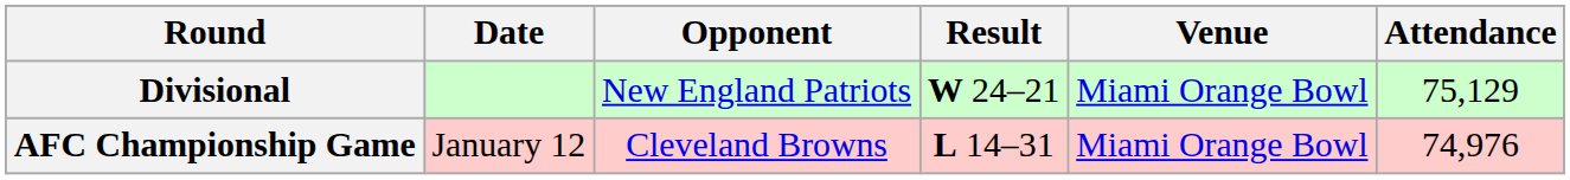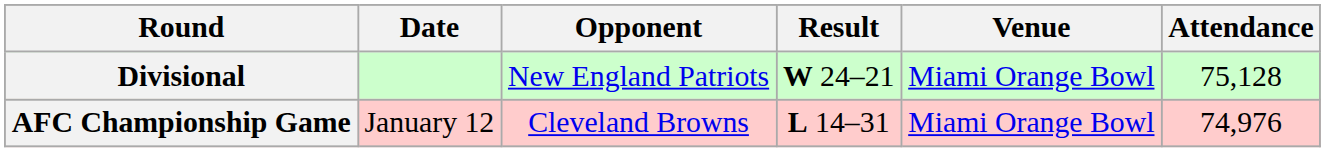Divisional | Attendance: 75,129 -> 75,128
